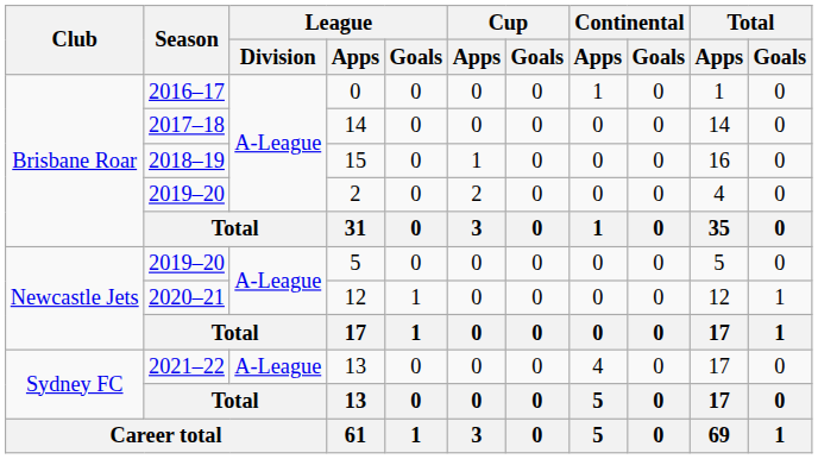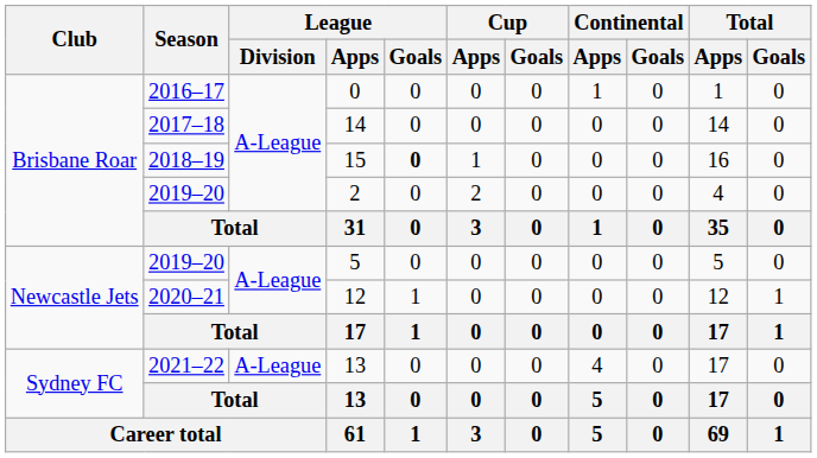15 | League / Goals: normal -> bold
